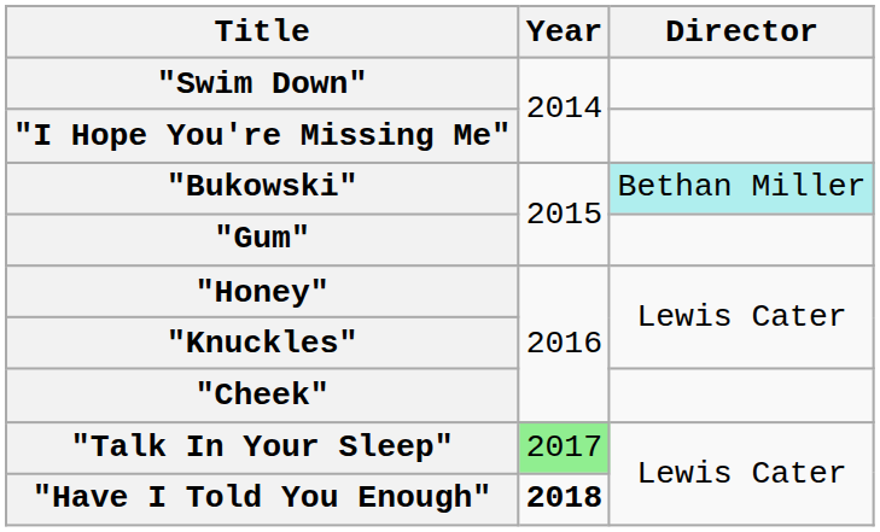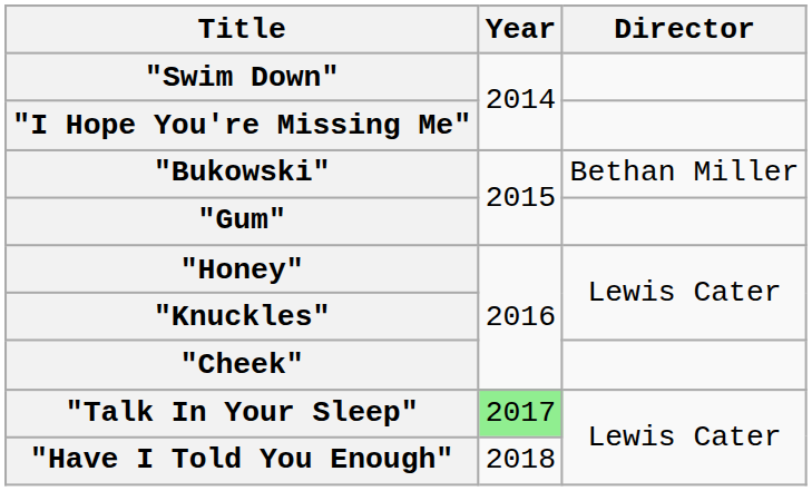"Bukowski" | Director: paleturquoise background -> no background
"Have I Told You Enough" | Year: bold -> normal
